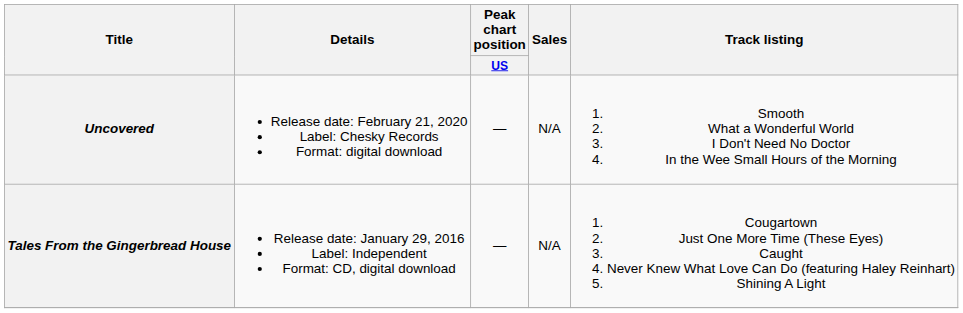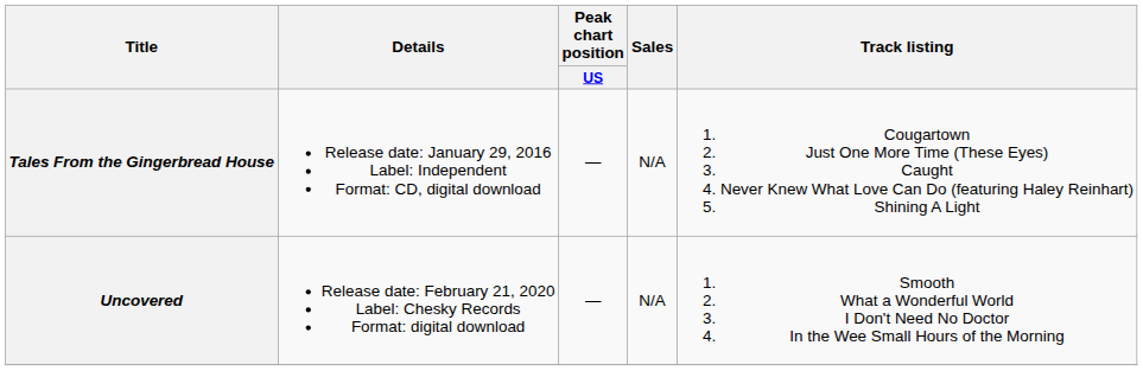rows swapped: Tales From the Gingerbread House <-> Uncovered
